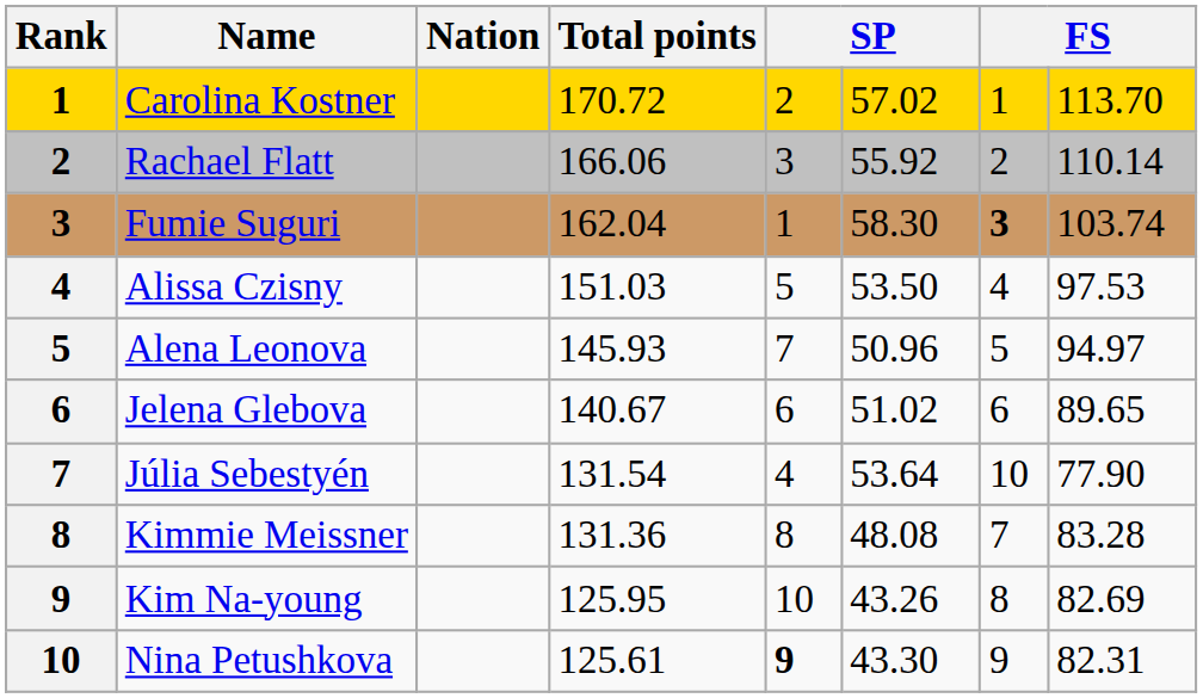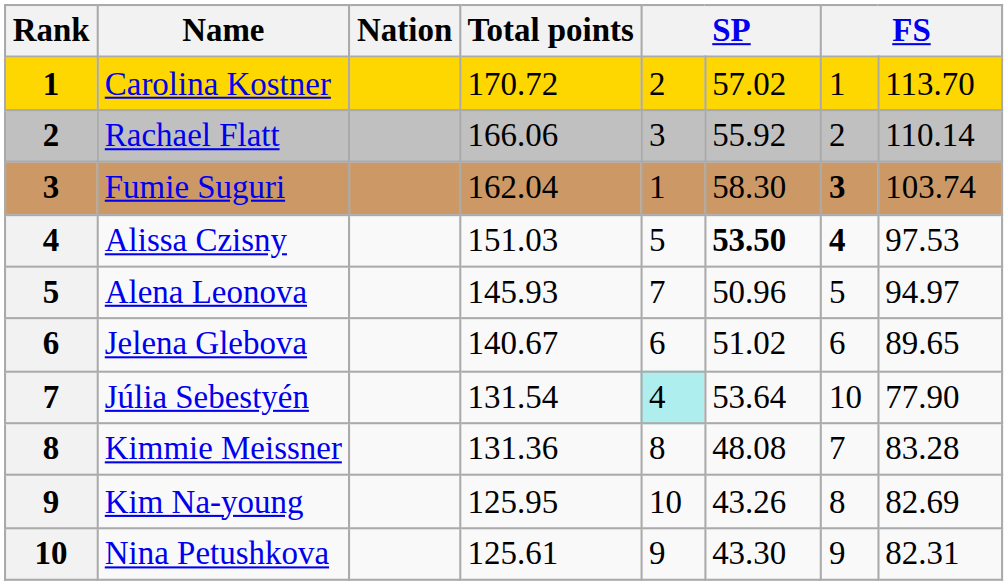Alissa Czisny | column 6: normal -> bold
Alissa Czisny | column 7: normal -> bold
Júlia Sebestyén | column 5: no background -> paleturquoise background
Nina Petushkova | column 5: bold -> normal
